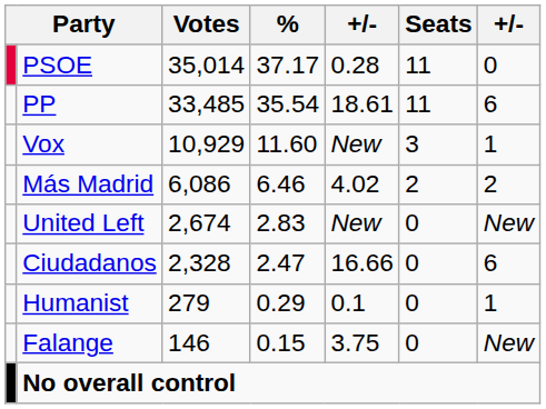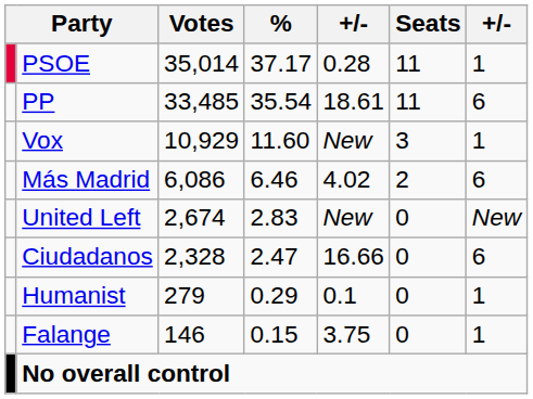PSOE | column 7: 0 -> 1
Más Madrid | column 7: 2 -> 6
Falange | column 7: New -> 1
